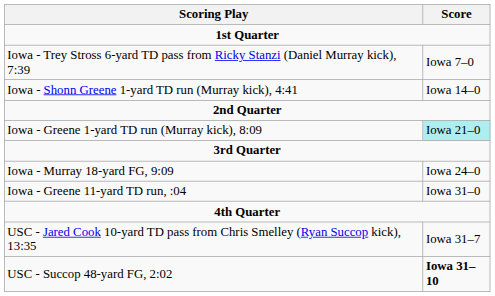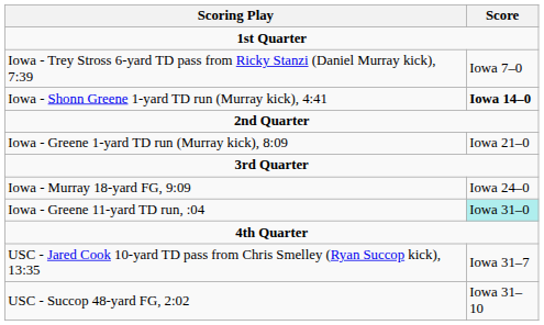Iowa - Shonn Greene 1-yard TD run (Murray kick), 4:41 | Score: normal -> bold
Iowa - Greene 1-yard TD run (Murray kick), 8:09 | Score: paleturquoise background -> no background
Iowa - Greene 11-yard TD run, :04 | Score: no background -> paleturquoise background
USC - Succop 48-yard FG, 2:02 | Score: bold -> normal
